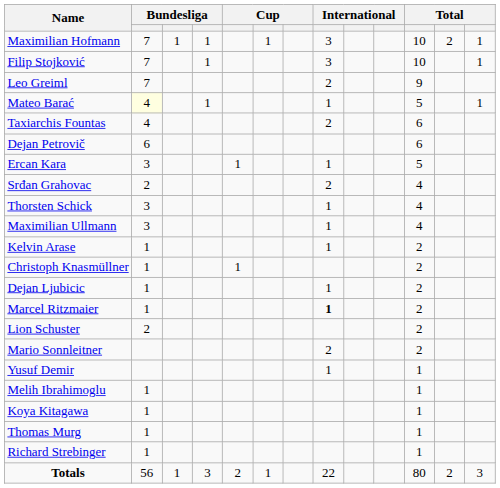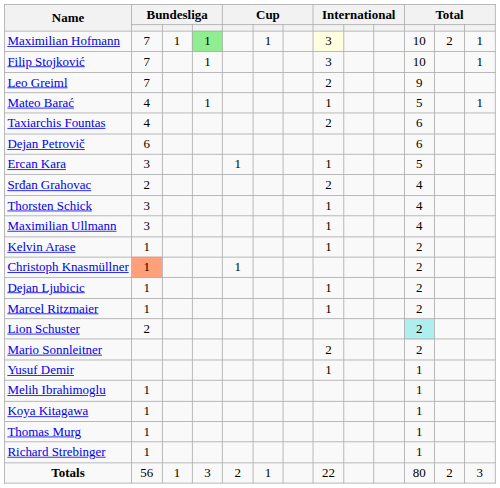Maximilian Hofmann | column 4: no background -> lightgreen background
Maximilian Hofmann | column 8: no background -> lightyellow background
Mateo Barać | column 2: lightyellow background -> no background
Christoph Knasmüllner | column 2: no background -> lightsalmon background
Marcel Ritzmaier | column 8: bold -> normal
Lion Schuster | column 11: no background -> paleturquoise background
